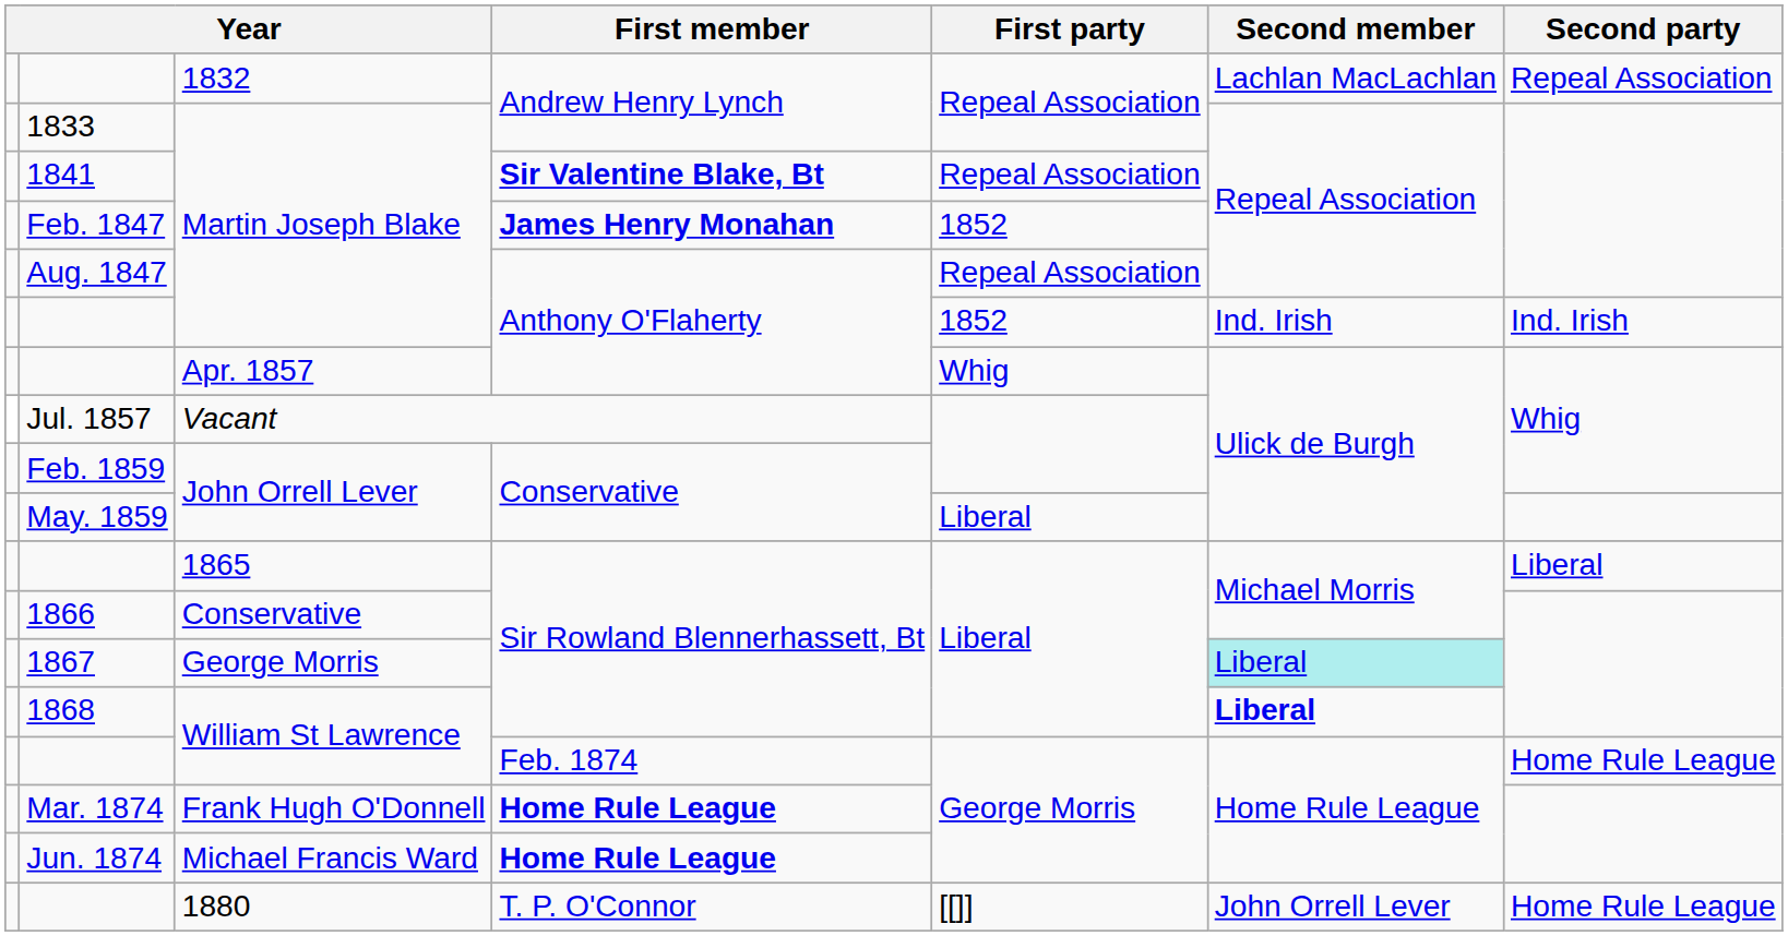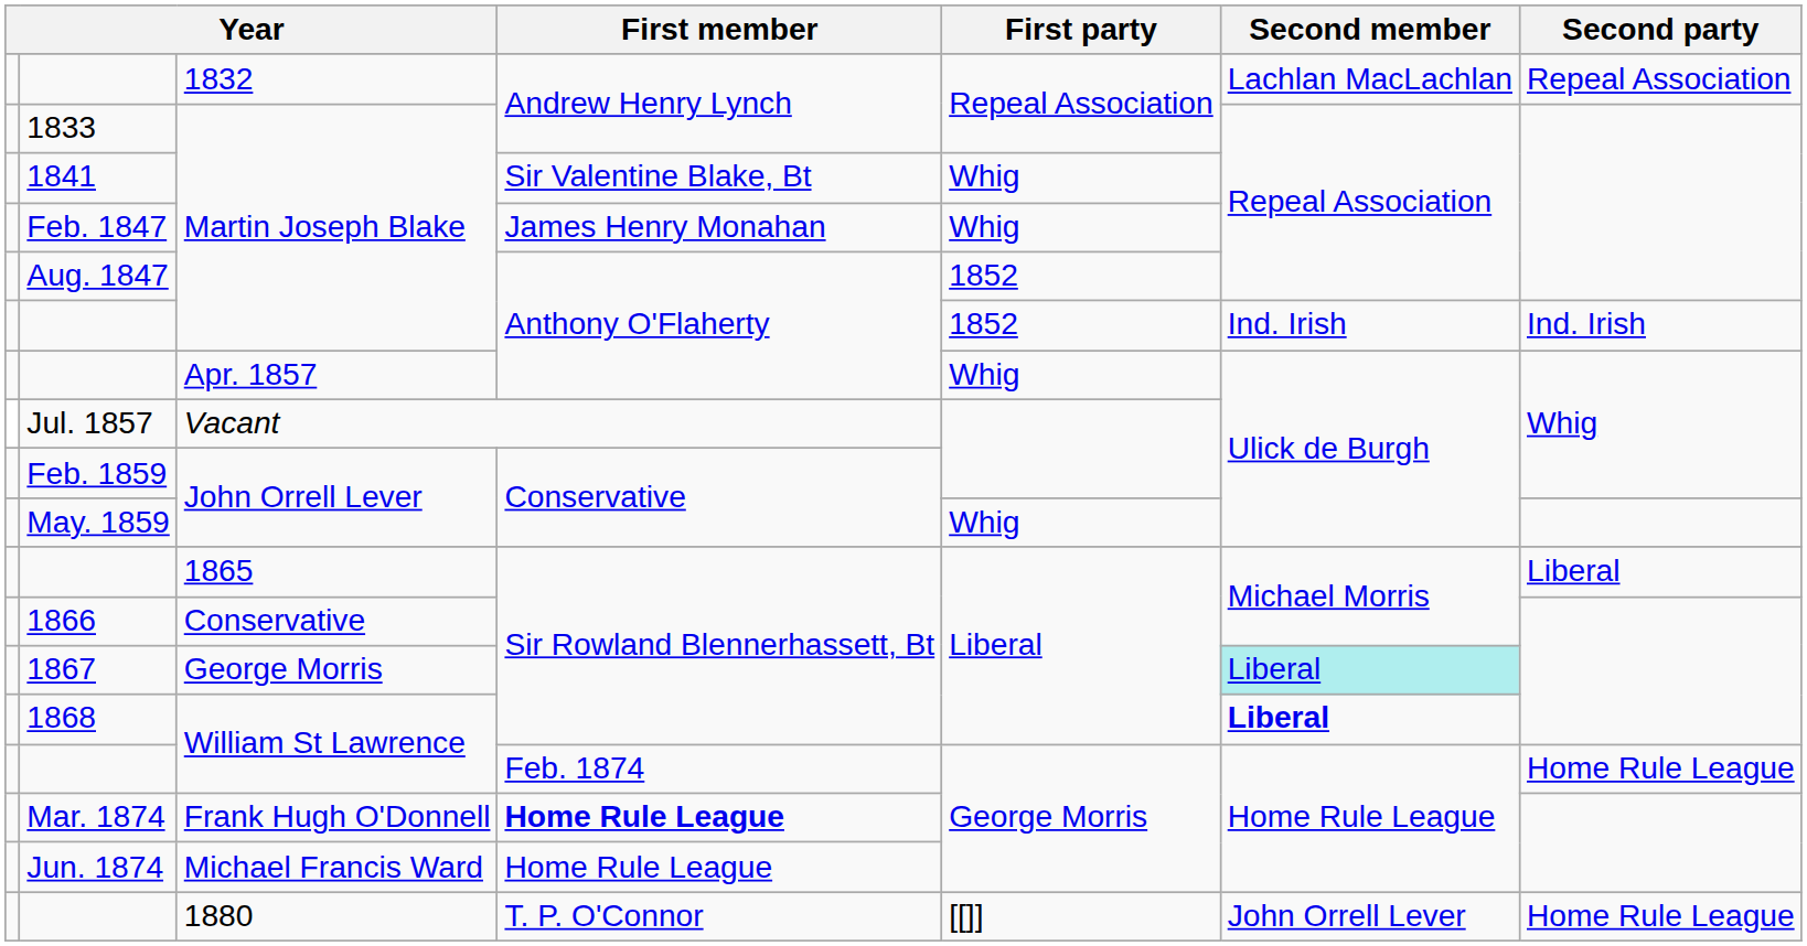1841 | First member: bold -> normal
1841 | First party: Repeal Association -> Whig
Feb. 1847 | First member: bold -> normal
Feb. 1847 | First party: 1852 -> Whig
Aug. 1847 | First party: Repeal Association -> 1852
May. 1859 | First party: Liberal -> Whig
Jun. 1874 | First member: bold -> normal
